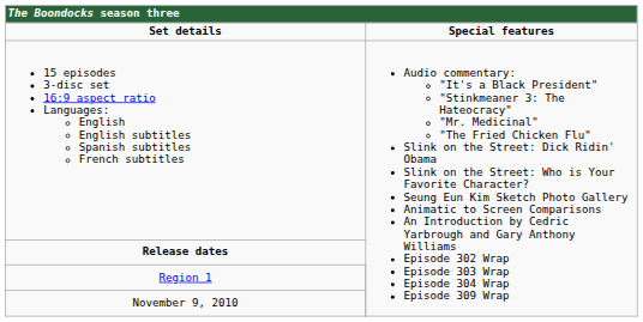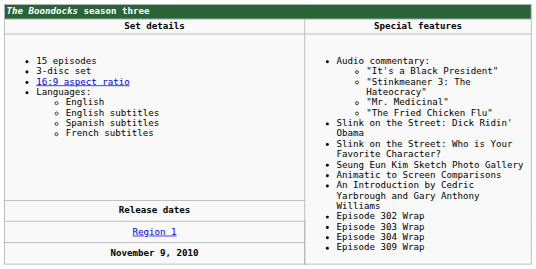November 9, 2010 | column 1: normal -> bold
